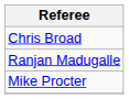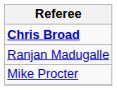row 2 | column 1: normal -> bold
